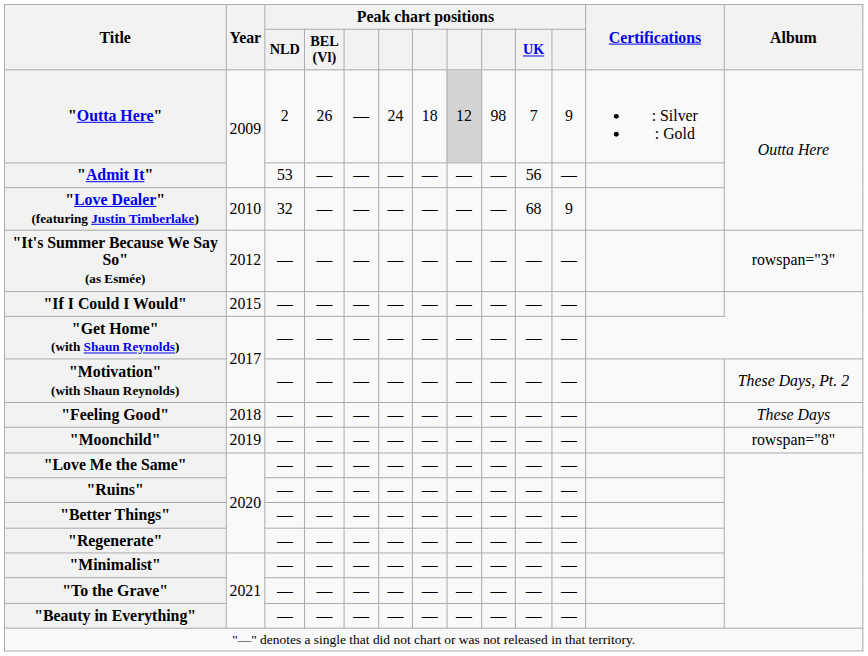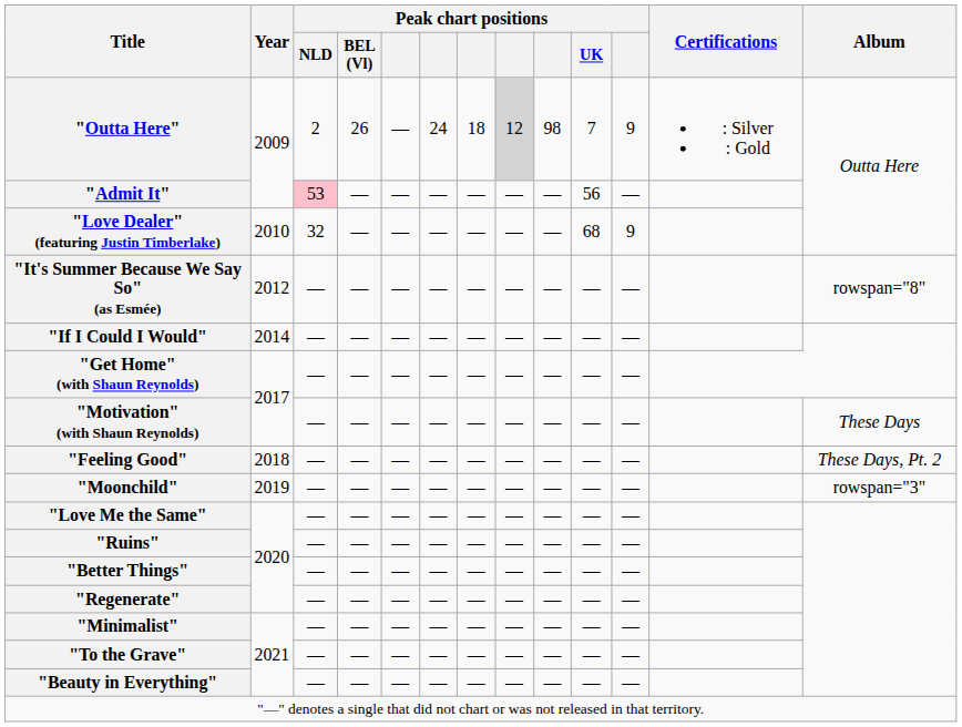"Admit It" | Peak chart positions / NLD: no background -> pink background
"It's Summer Because We Say So" (as Esmée) | Album: rowspan="3" -> rowspan="8"
"If I Could I Would" | Year: 2015 -> 2014
"Motivation" (with Shaun Reynolds) | Album: These Days, Pt. 2 -> These Days
"Feeling Good" | Album: These Days -> These Days, Pt. 2
"Moonchild" | Album: rowspan="8" -> rowspan="3"
